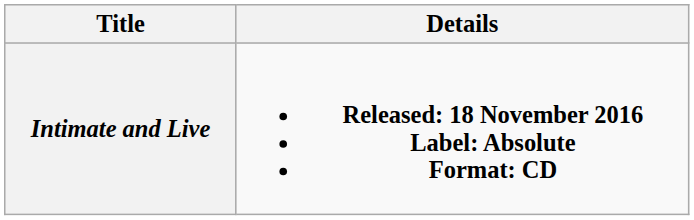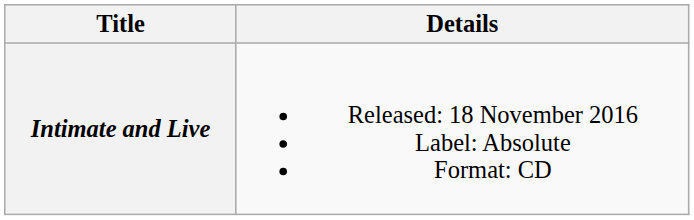Intimate and Live | Details: bold -> normal
